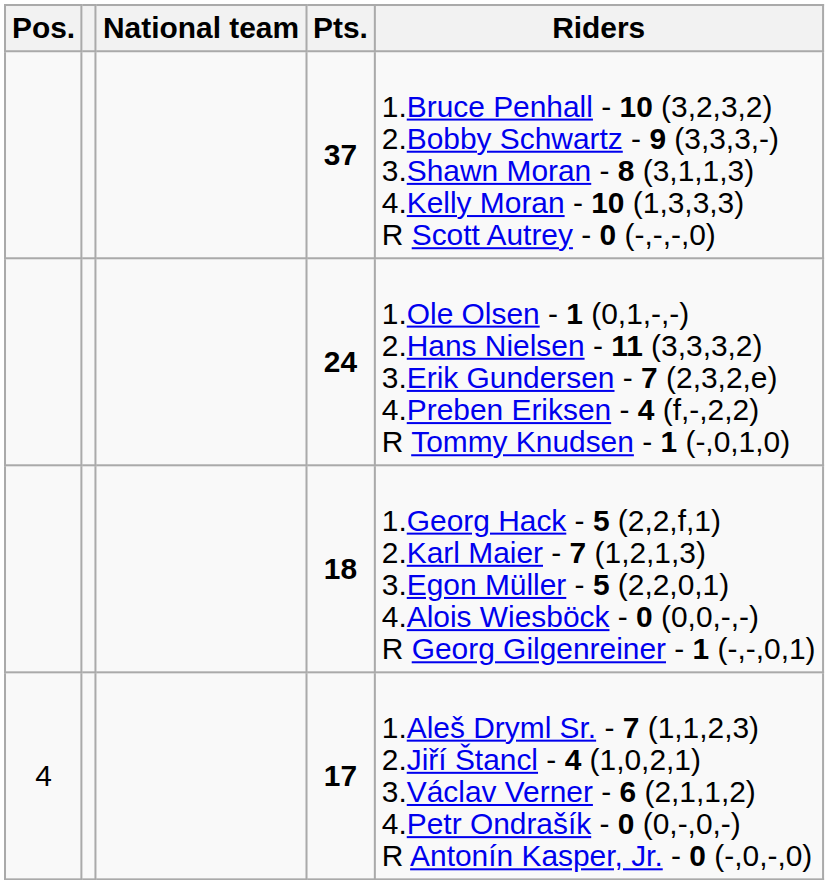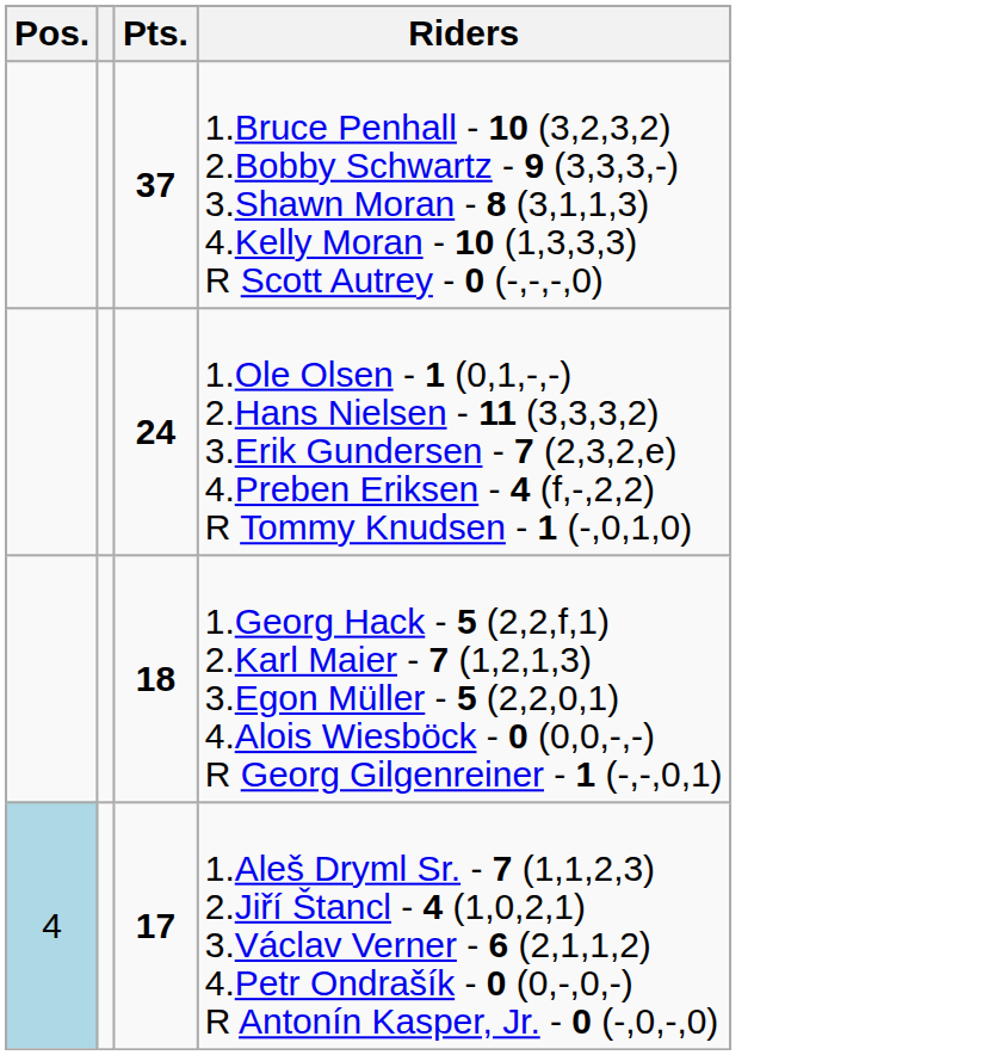- column: National team
17 | Pos.: no background -> lightblue background
